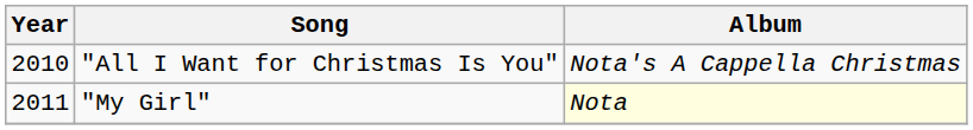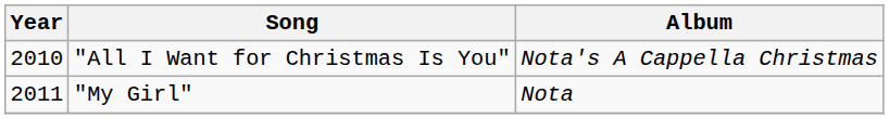"My Girl" | Album: lightyellow background -> no background
